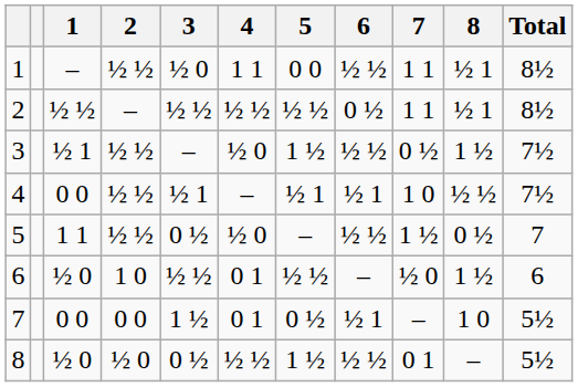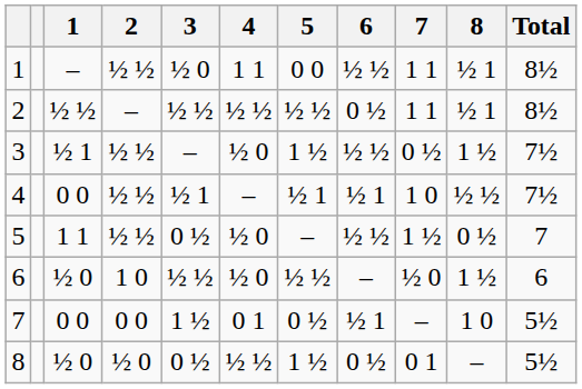row 7 | 4: 0 1 -> ½ 0
row 9 | 6: ½ ½ -> 0 ½
